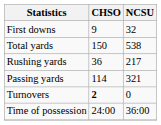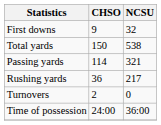rows swapped: Rushing yards <-> Passing yards
Turnovers | CHSO: bold -> normal
